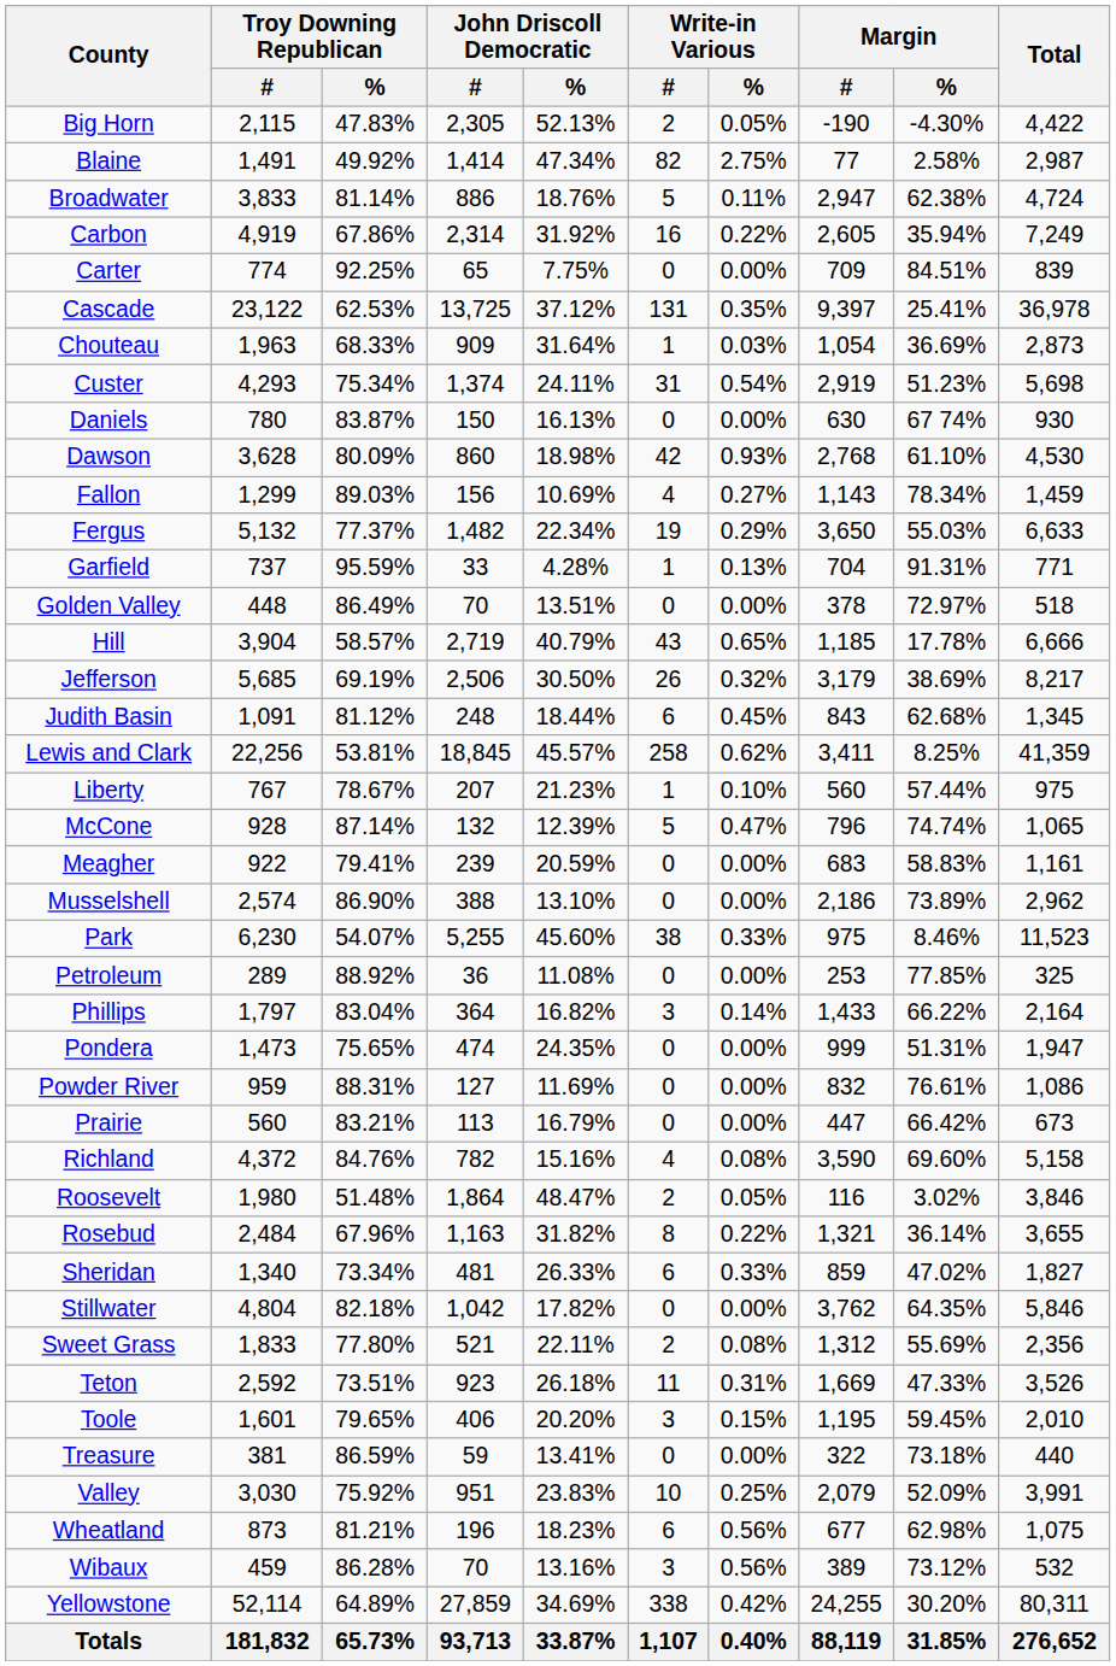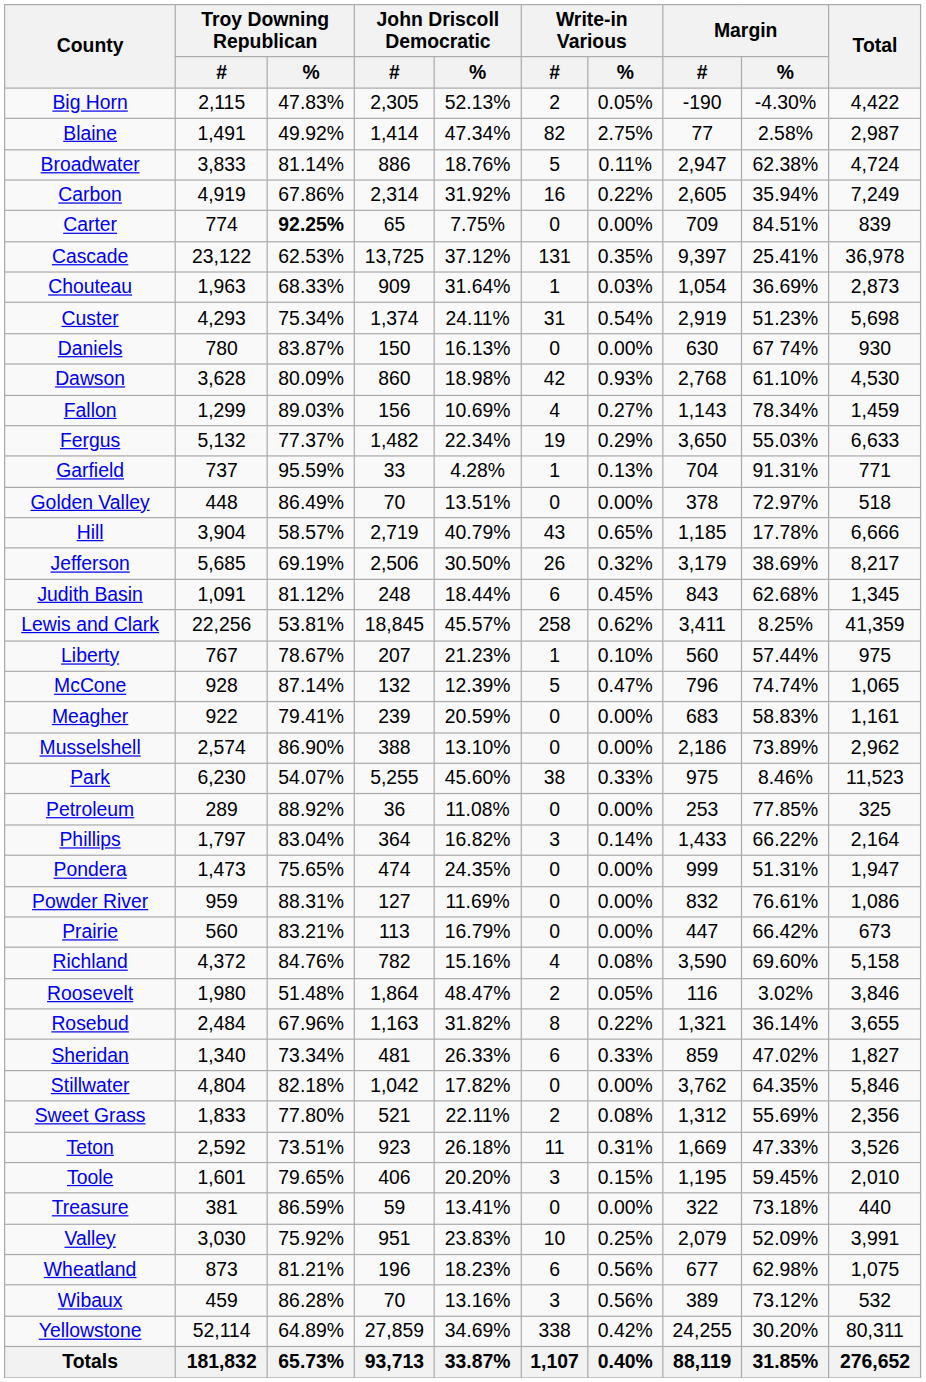Carter | Troy Downing Republican / %: normal -> bold
